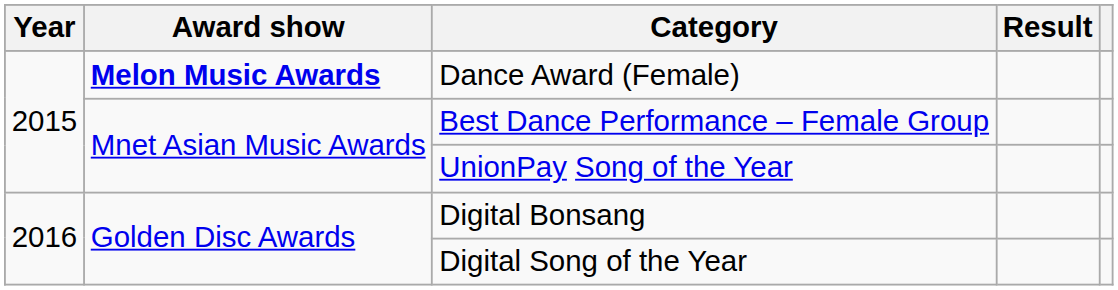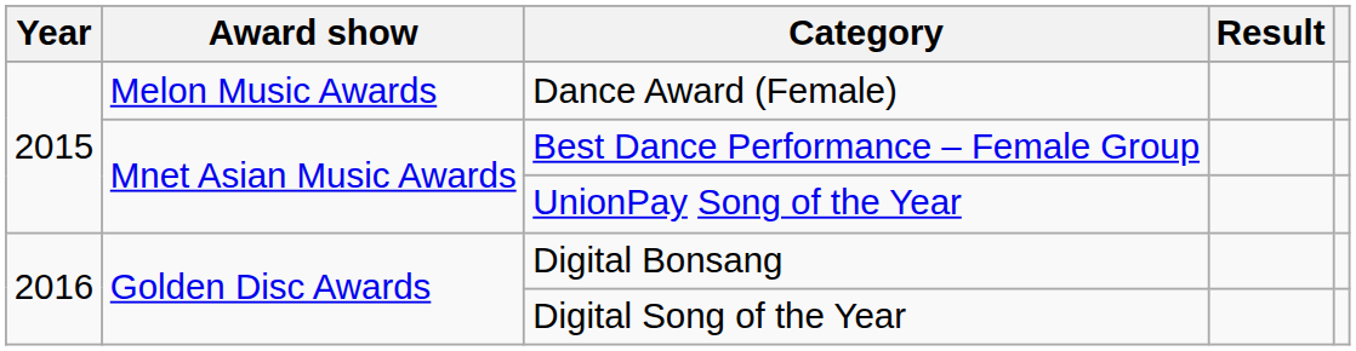Dance Award (Female) | Award show: bold -> normal
